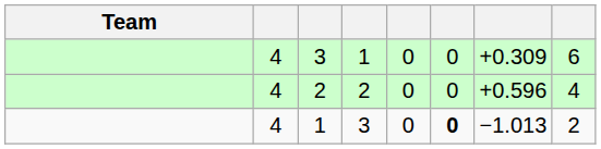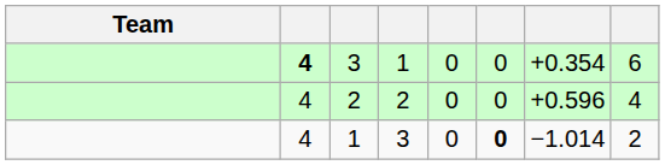row 2 | column 2: normal -> bold
row 2 | column 7: +0.309 -> +0.354
row 4 | column 7: −1.013 -> −1.014
